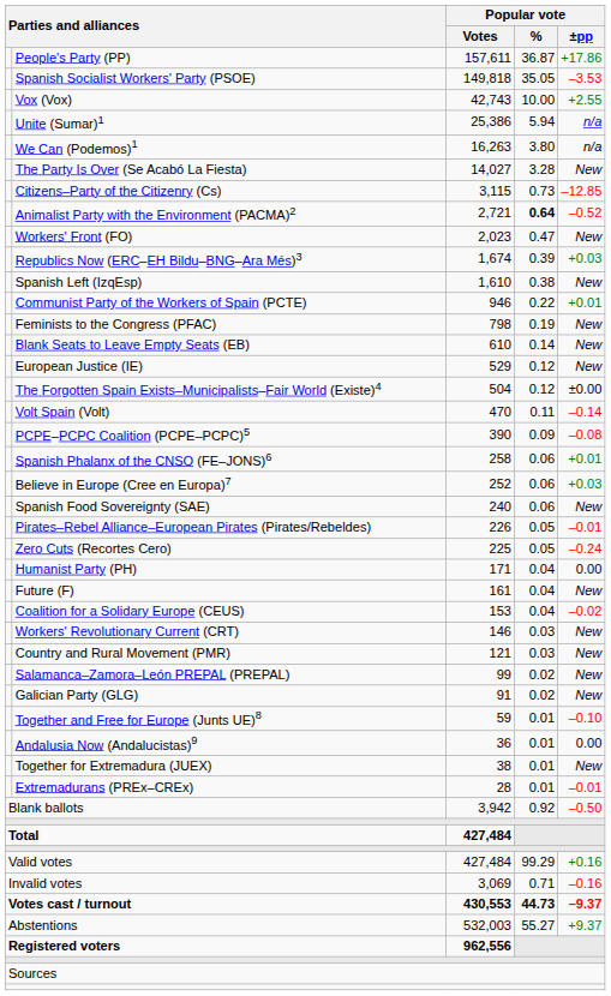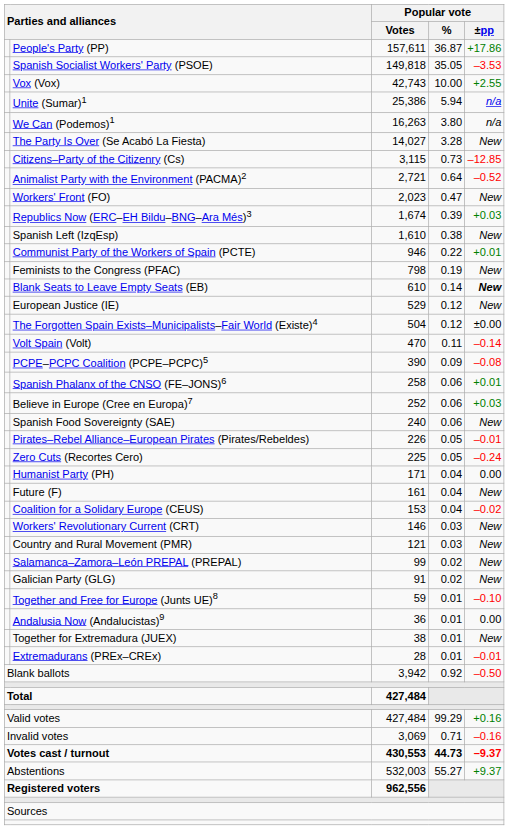Animalist Party with the Environment (PACMA)2 | Popular vote / %: bold -> normal
Blank Seats to Leave Empty Seats (EB) | Popular vote / ±pp: normal -> bold
